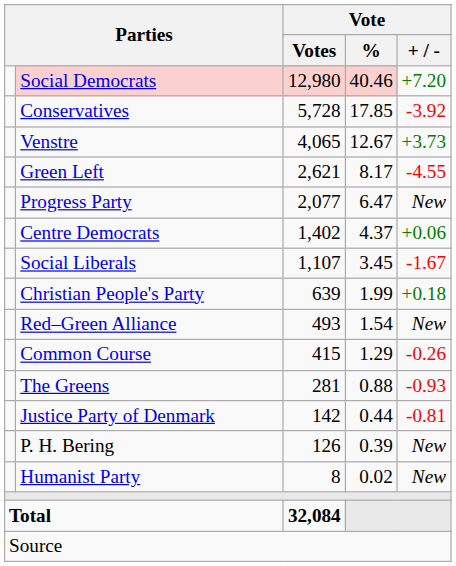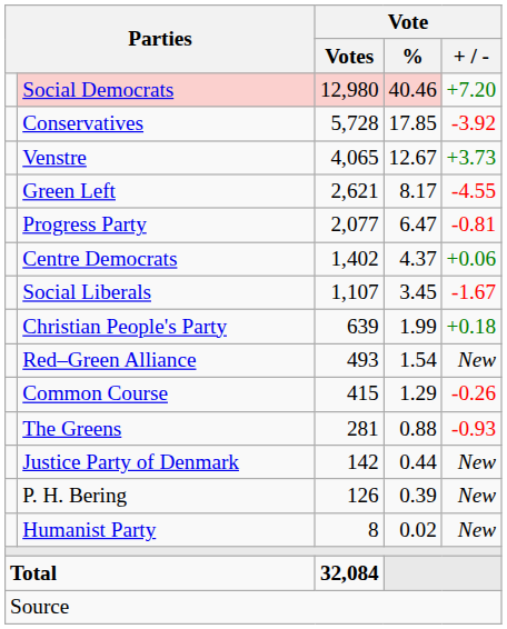Progress Party | Vote / + / -: New -> -0.81
Justice Party of Denmark | Vote / + / -: -0.81 -> New
